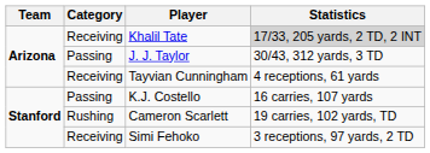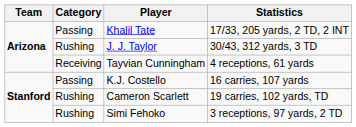Khalil Tate | Category: Receiving -> Passing
Khalil Tate | Statistics: lightgrey background -> no background
J. J. Taylor | Category: Passing -> Rushing
Simi Fehoko | Category: Receiving -> Rushing
